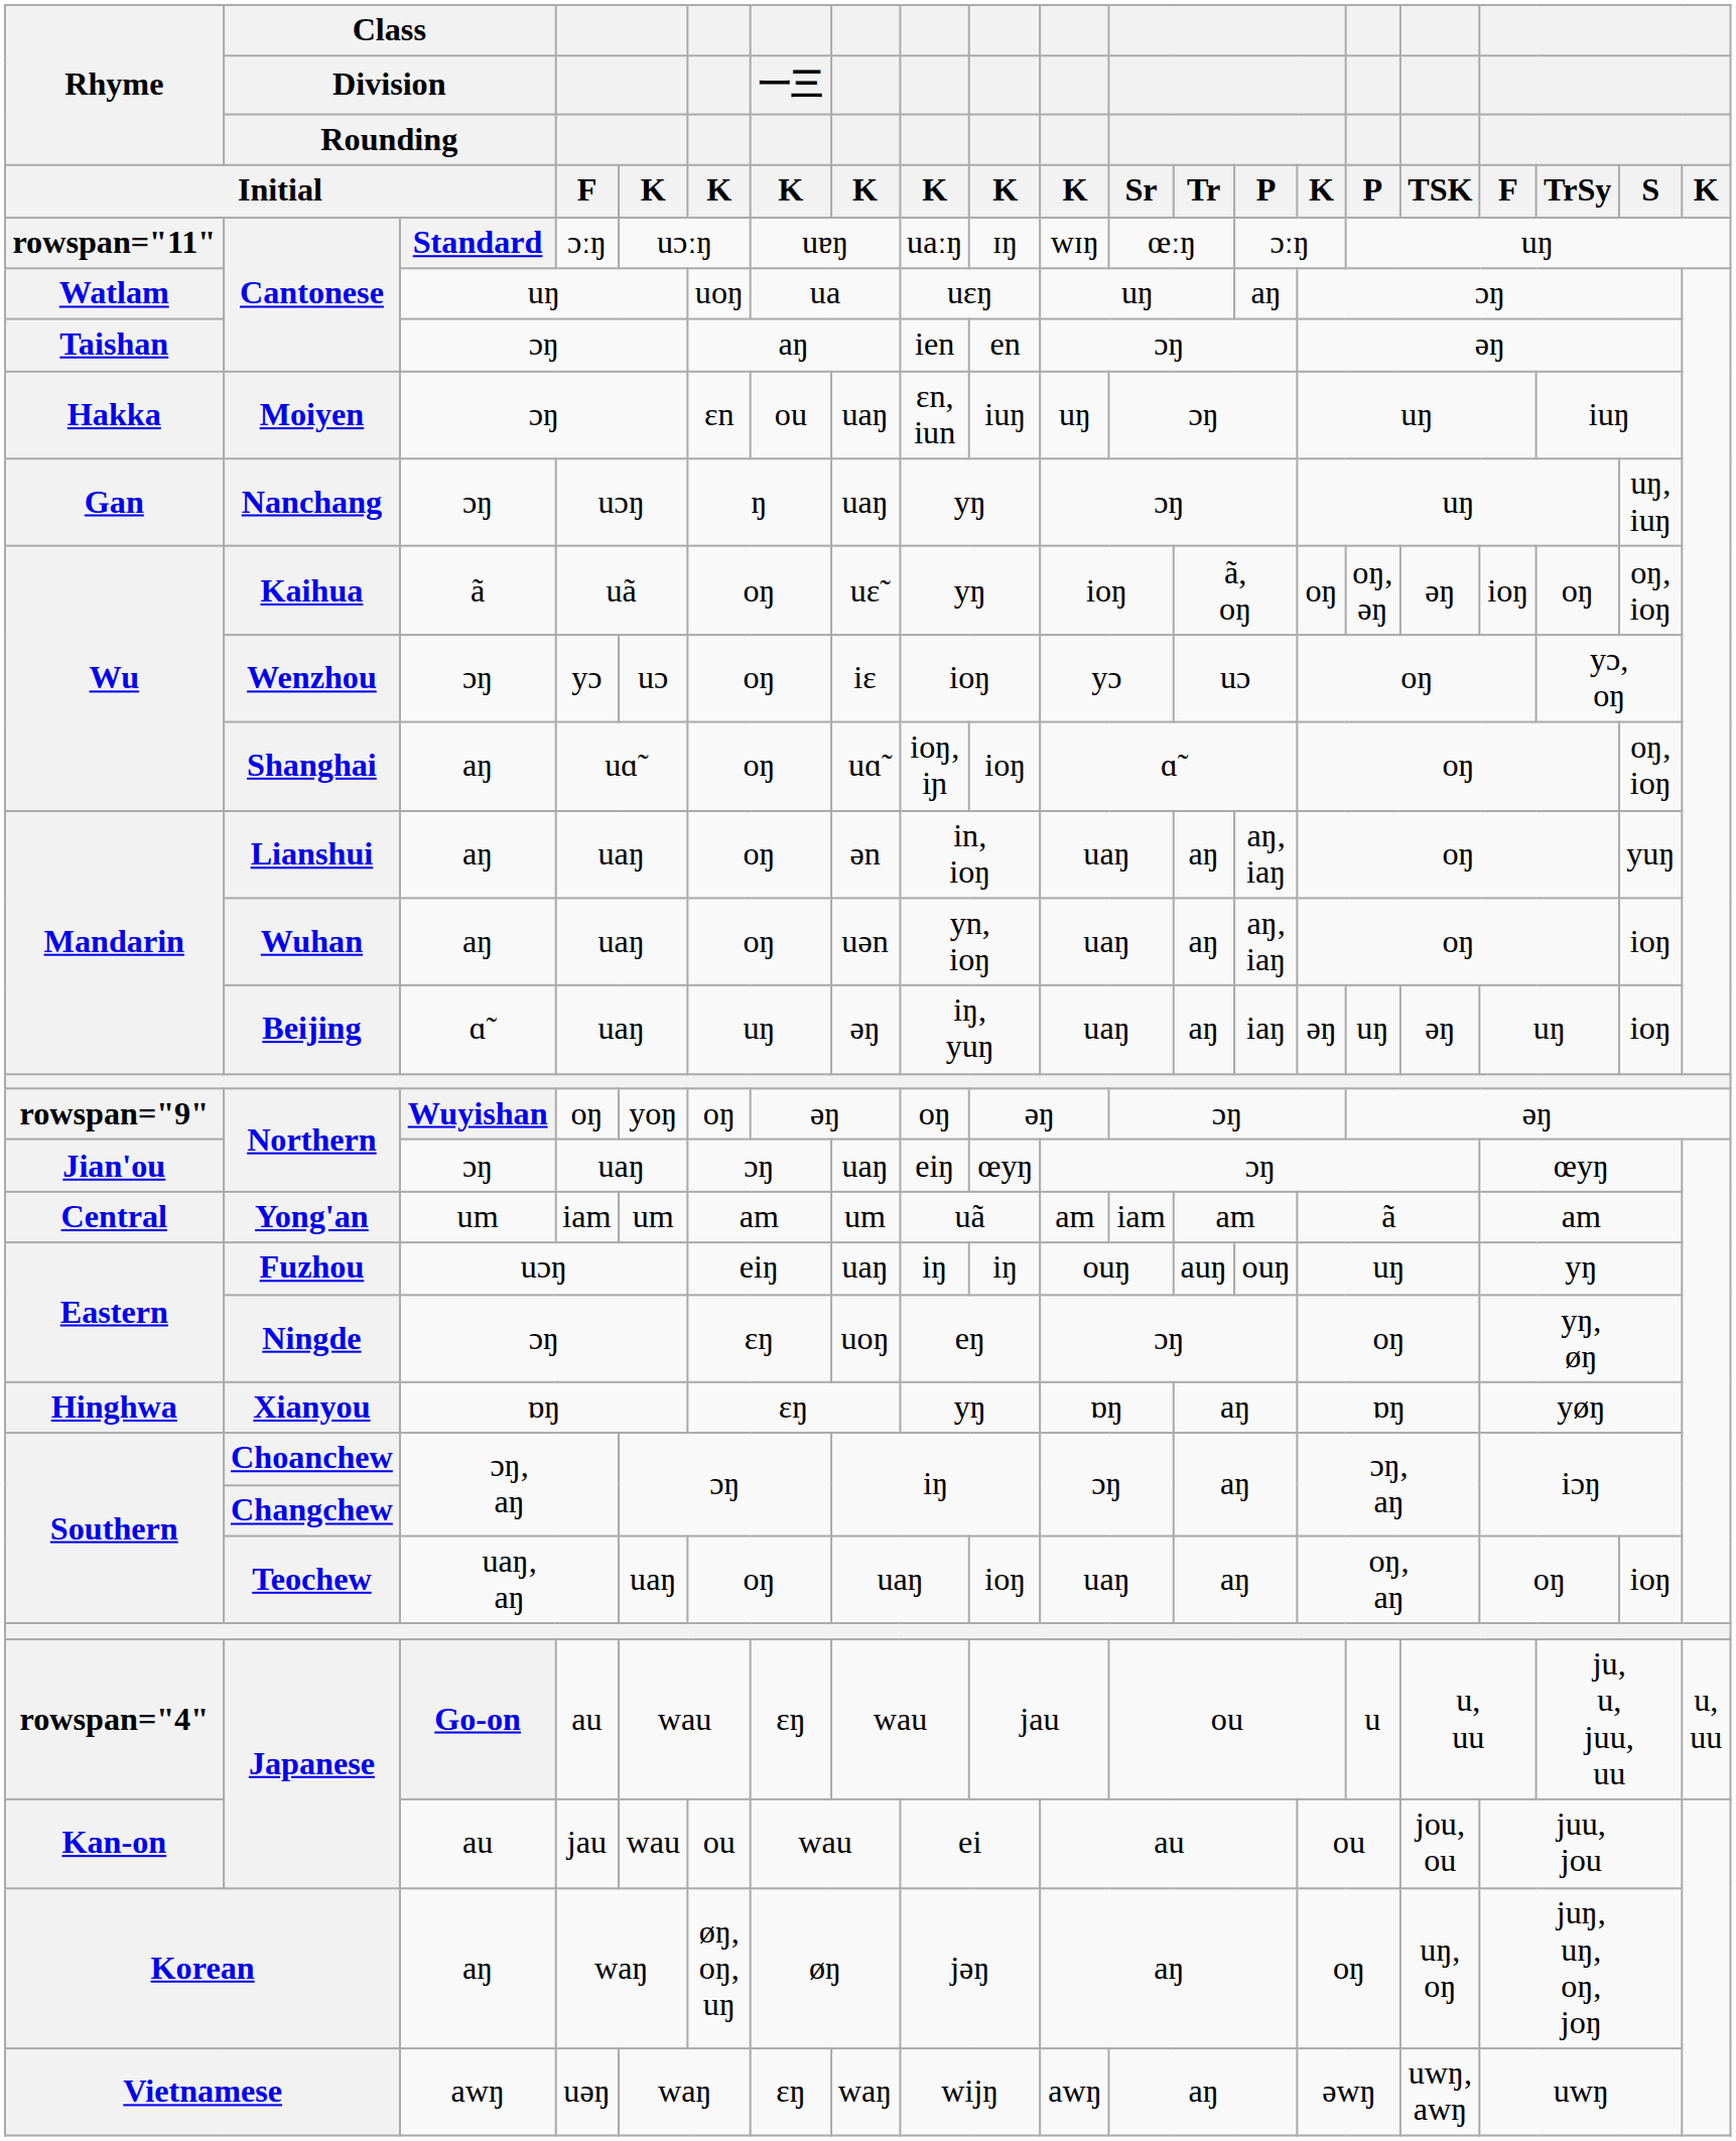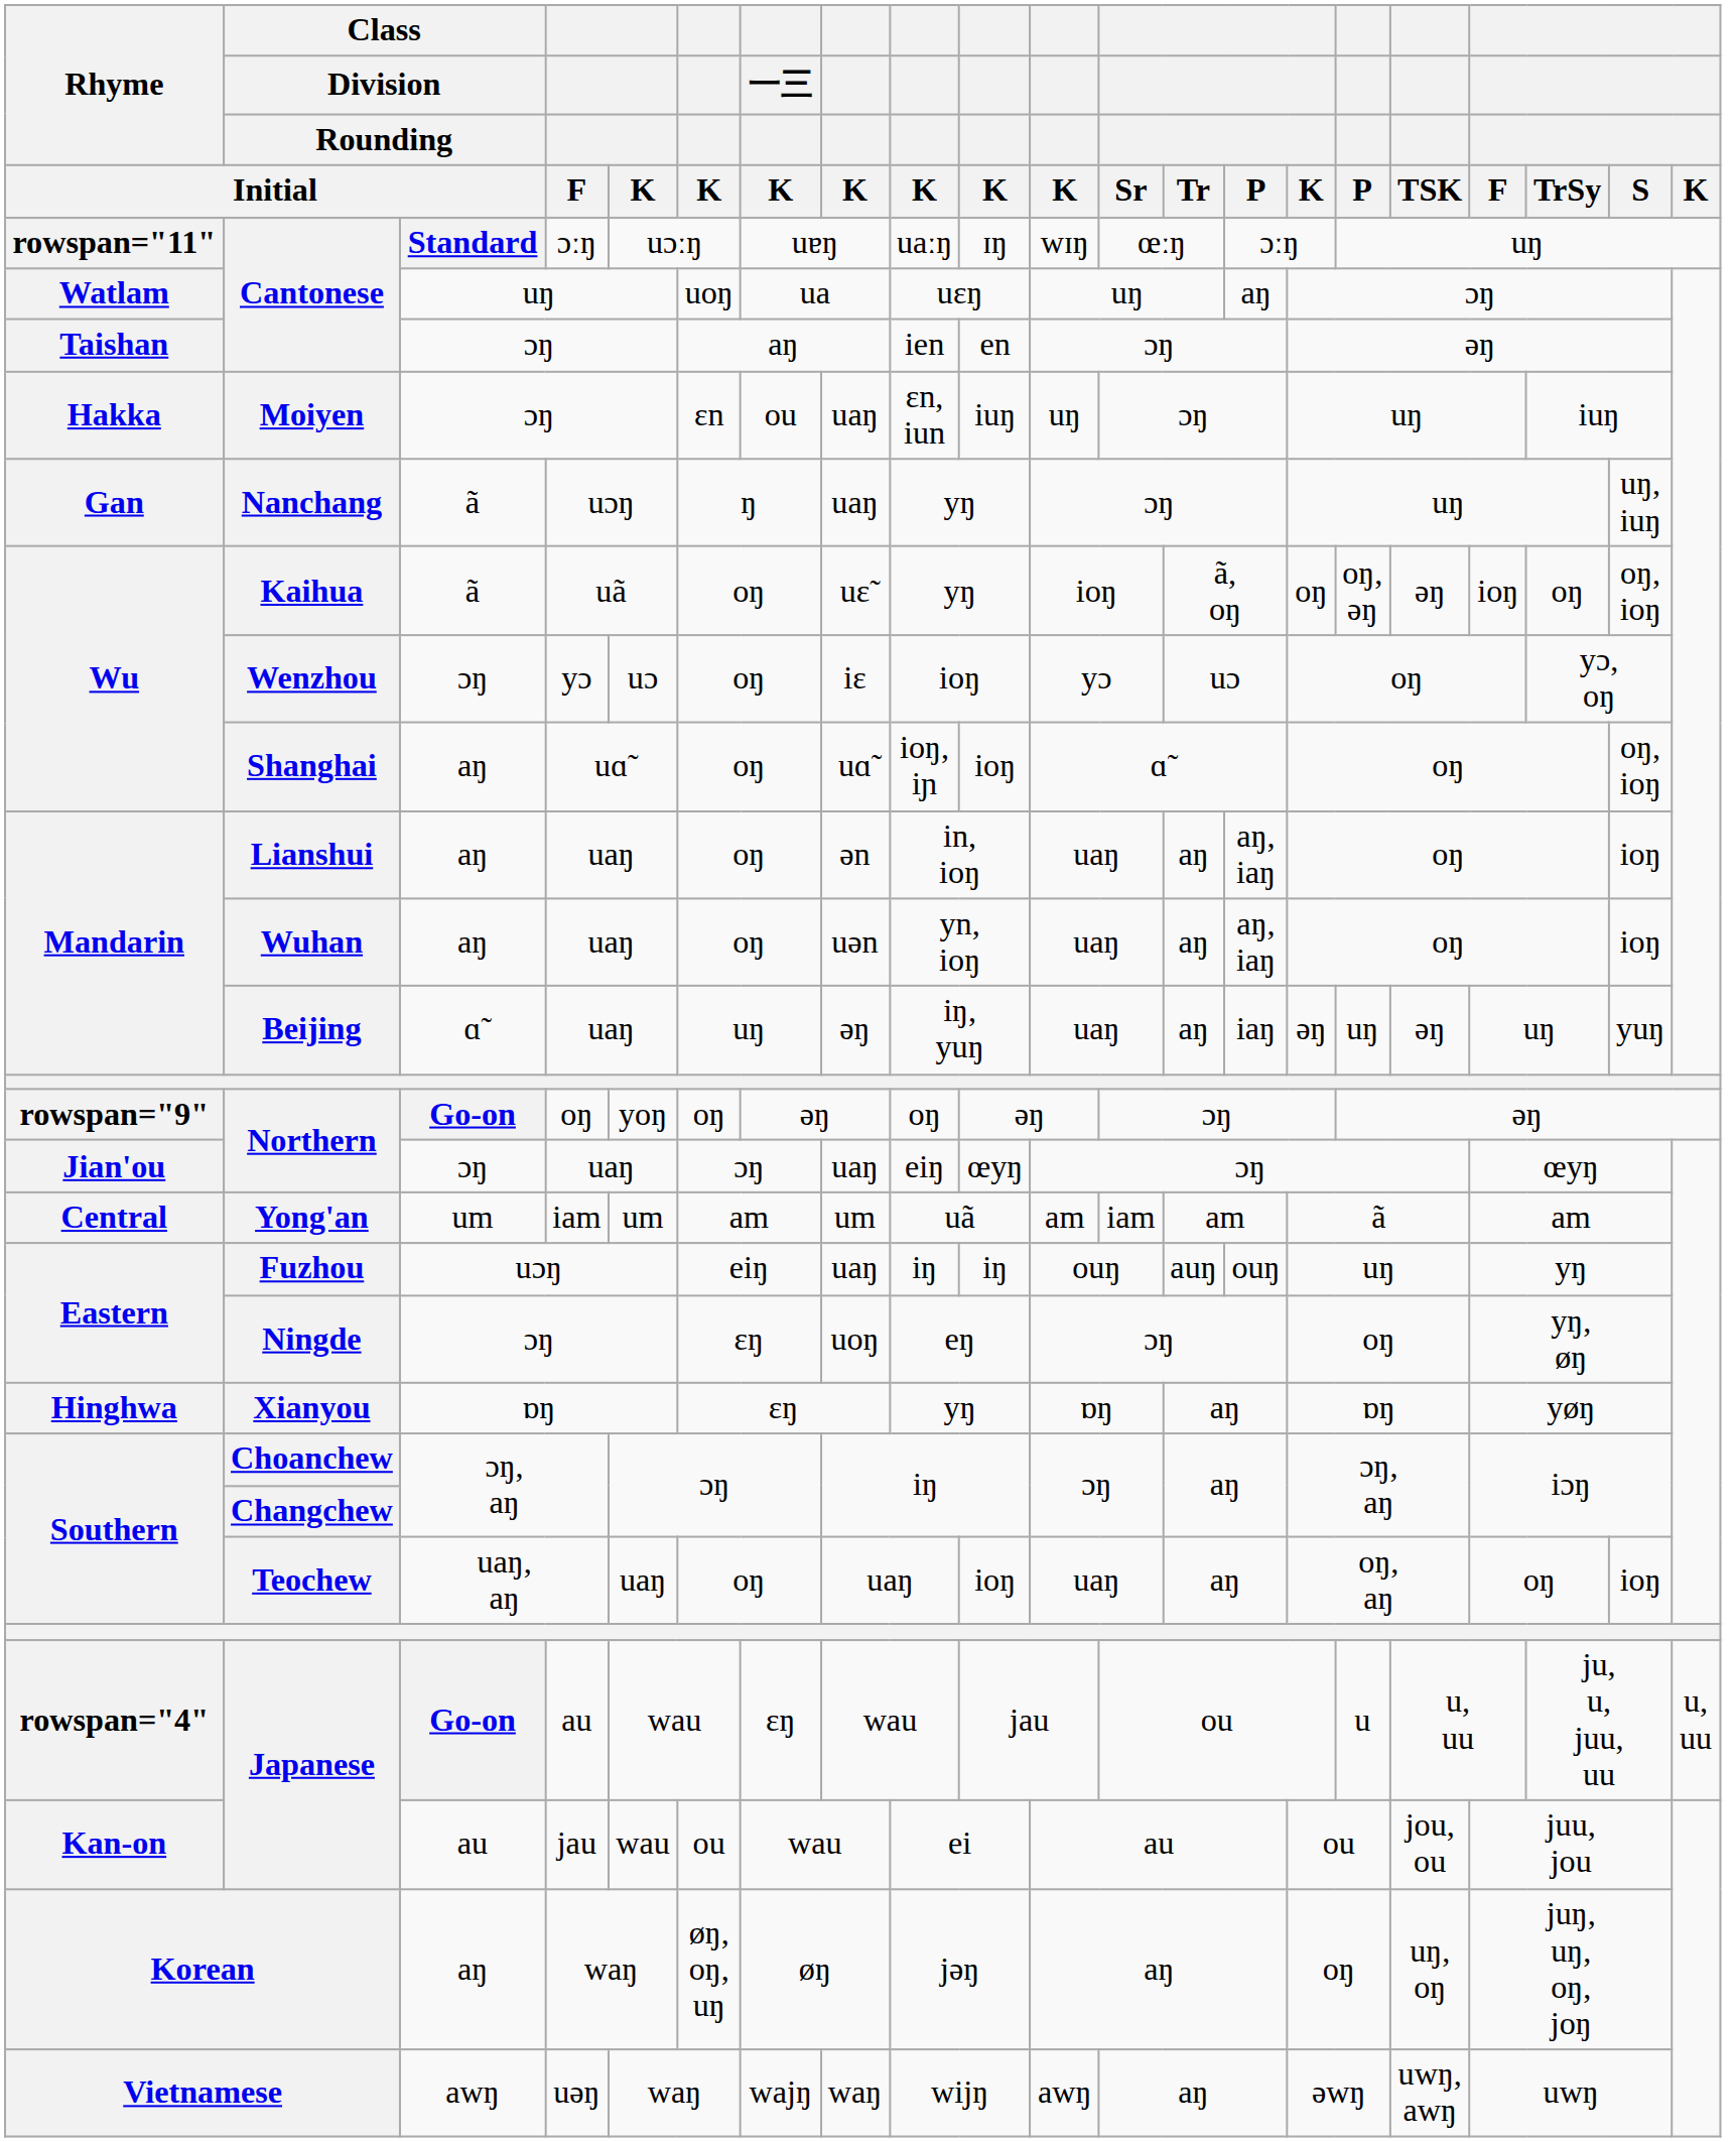Nanchang | column 3: ɔŋ -> ã
Lianshui | S: yuŋ -> ioŋ
Beijing | S: ioŋ -> yuŋ
rowspan="9" / Northern | column 3: Wuyishan -> Go-on
Vietnamese | 一三 / K: ɛŋ -> wajŋ
